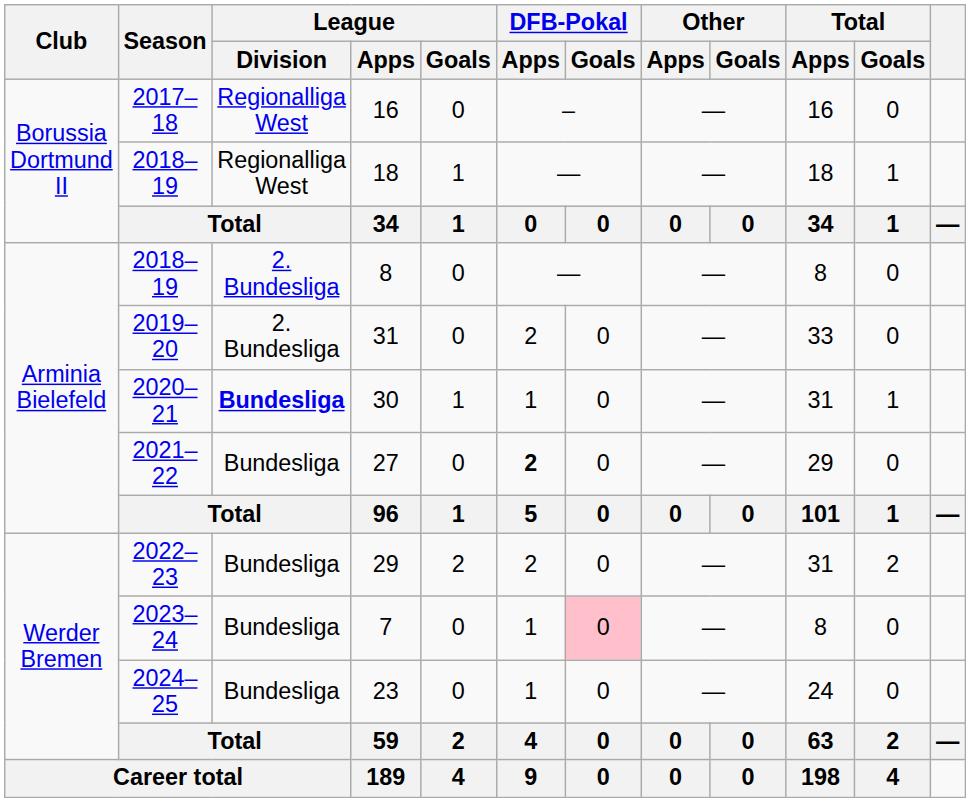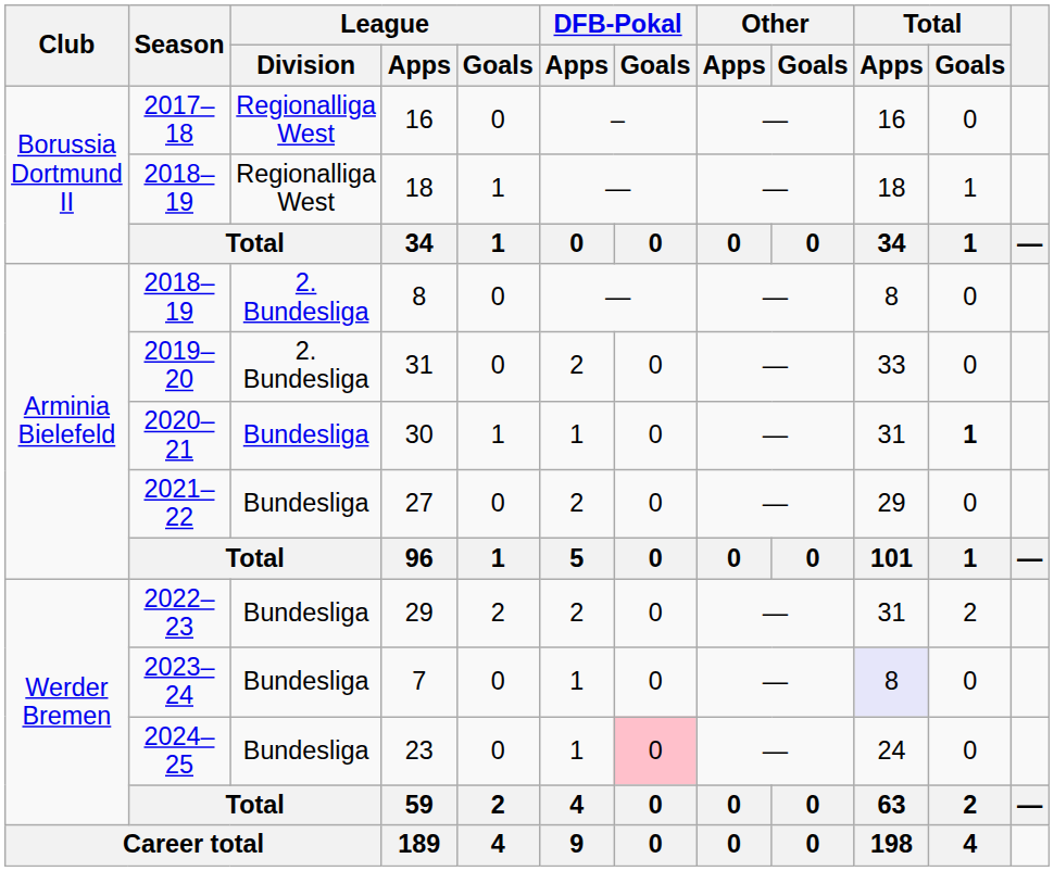30 | League / Division: bold -> normal
30 | Total / Goals: normal -> bold
27 | DFB-Pokal / Apps: bold -> normal
7 | DFB-Pokal / Goals: pink background -> no background
7 | Total / Apps: no background -> lavender background
23 | DFB-Pokal / Goals: no background -> pink background
